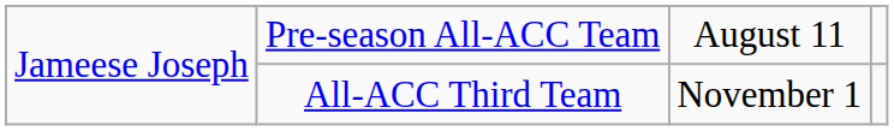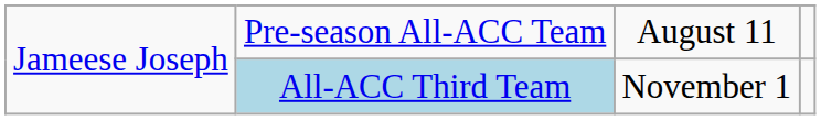row 2 | column 2: no background -> lightblue background
